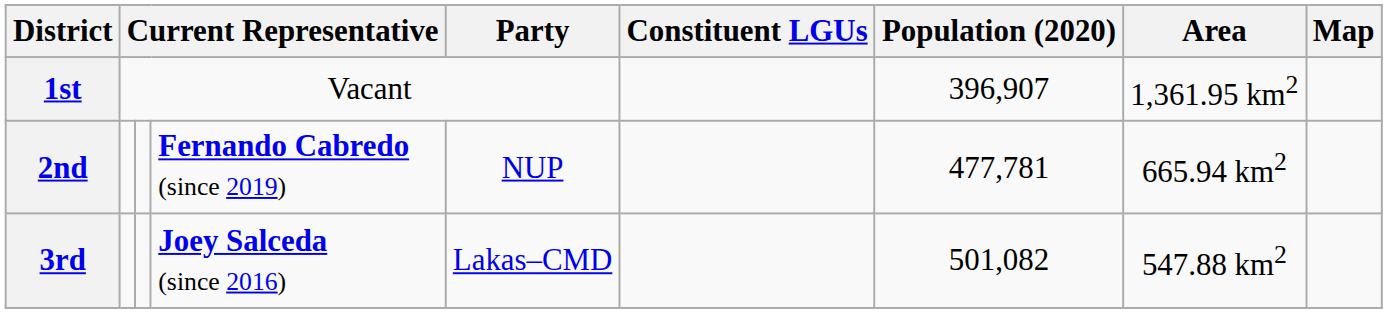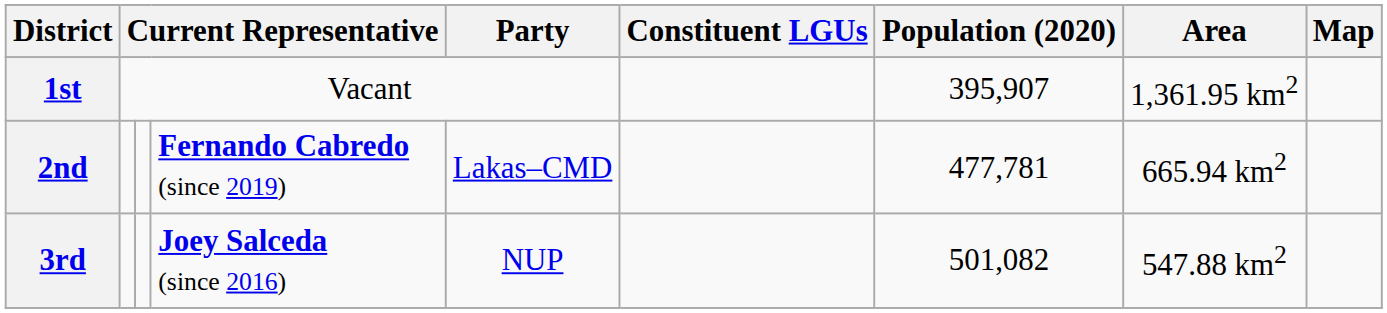1st | Population (2020): 396,907 -> 395,907
2nd | Party: NUP -> Lakas–CMD
3rd | Party: Lakas–CMD -> NUP
